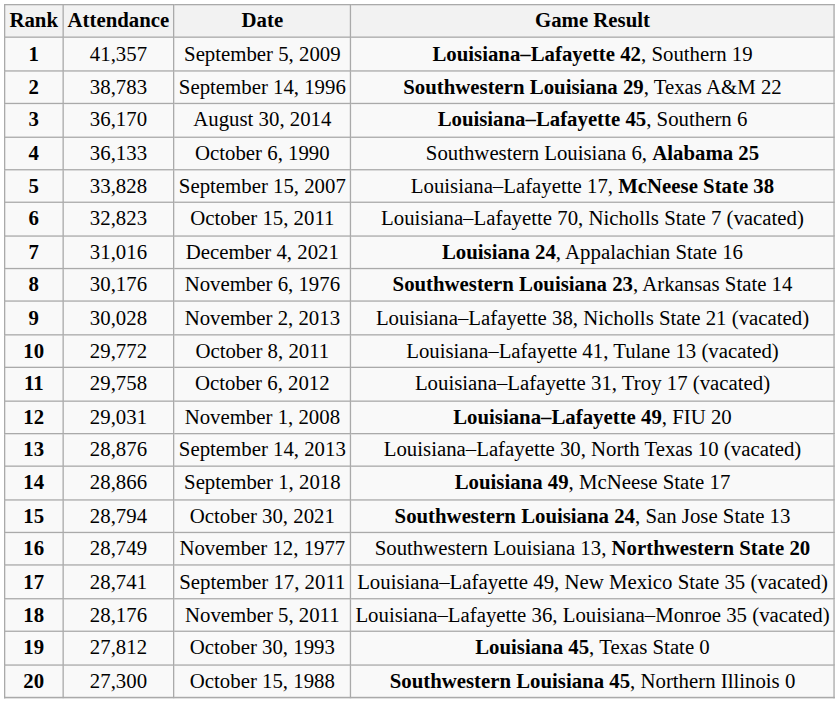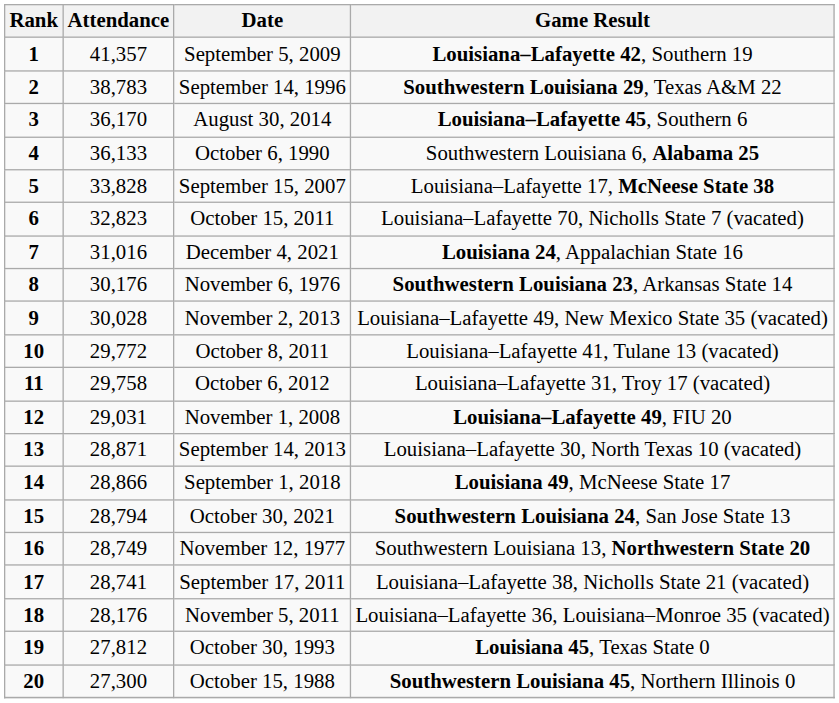November 2, 2013 | Game Result: Louisiana–Lafayette 38, Nicholls State 21 (vacated) -> Louisiana–Lafayette 49, New Mexico State 35 (vacated)
September 14, 2013 | Attendance: 28,876 -> 28,871
September 17, 2011 | Game Result: Louisiana–Lafayette 49, New Mexico State 35 (vacated) -> Louisiana–Lafayette 38, Nicholls State 21 (vacated)
